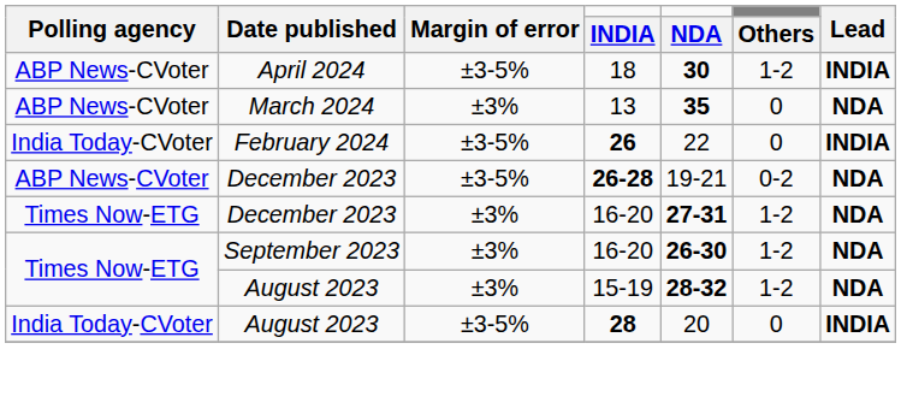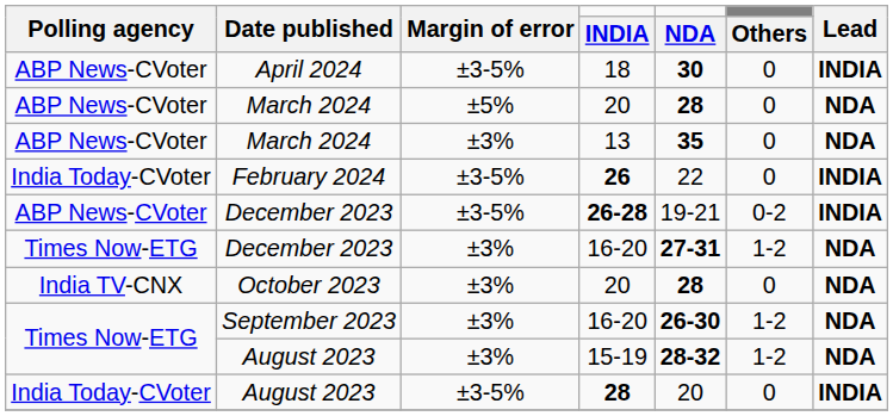18 | Others: 1-2 -> 0
+ row: ABP News-CVoter | March 2024 | ±5% | 20 | 28 | 0 | NDA
26-28 | Lead: NDA -> INDIA
+ row: India TV-CNX | October 2023 | ±3% | 20 | 28 | 0 | NDA
